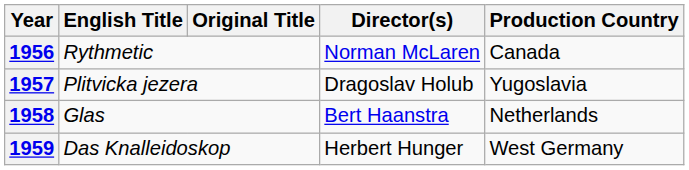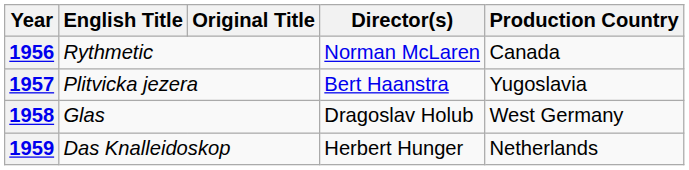1957 | Director(s): Dragoslav Holub -> Bert Haanstra
1958 | Director(s): Bert Haanstra -> Dragoslav Holub
1958 | Production Country: Netherlands -> West Germany
1959 | Production Country: West Germany -> Netherlands
